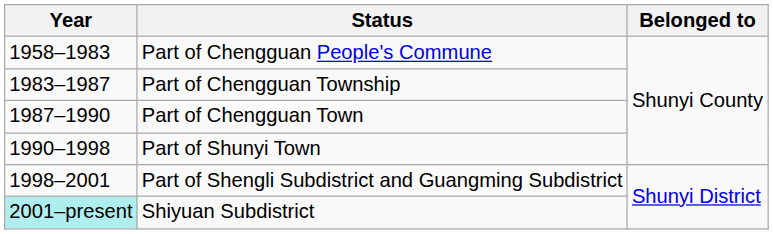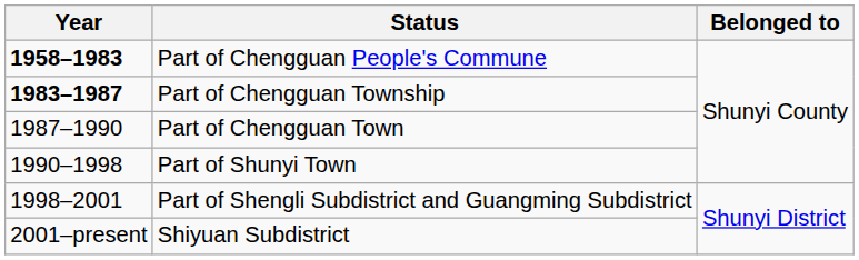Part of Chengguan People's Commune | Year: normal -> bold
Part of Chengguan Township | Year: normal -> bold
Shiyuan Subdistrict | Year: paleturquoise background -> no background
